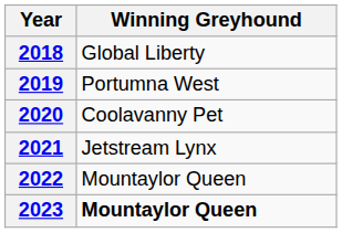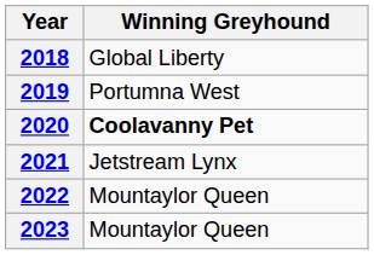2020 | Winning Greyhound: normal -> bold
2023 | Winning Greyhound: bold -> normal
